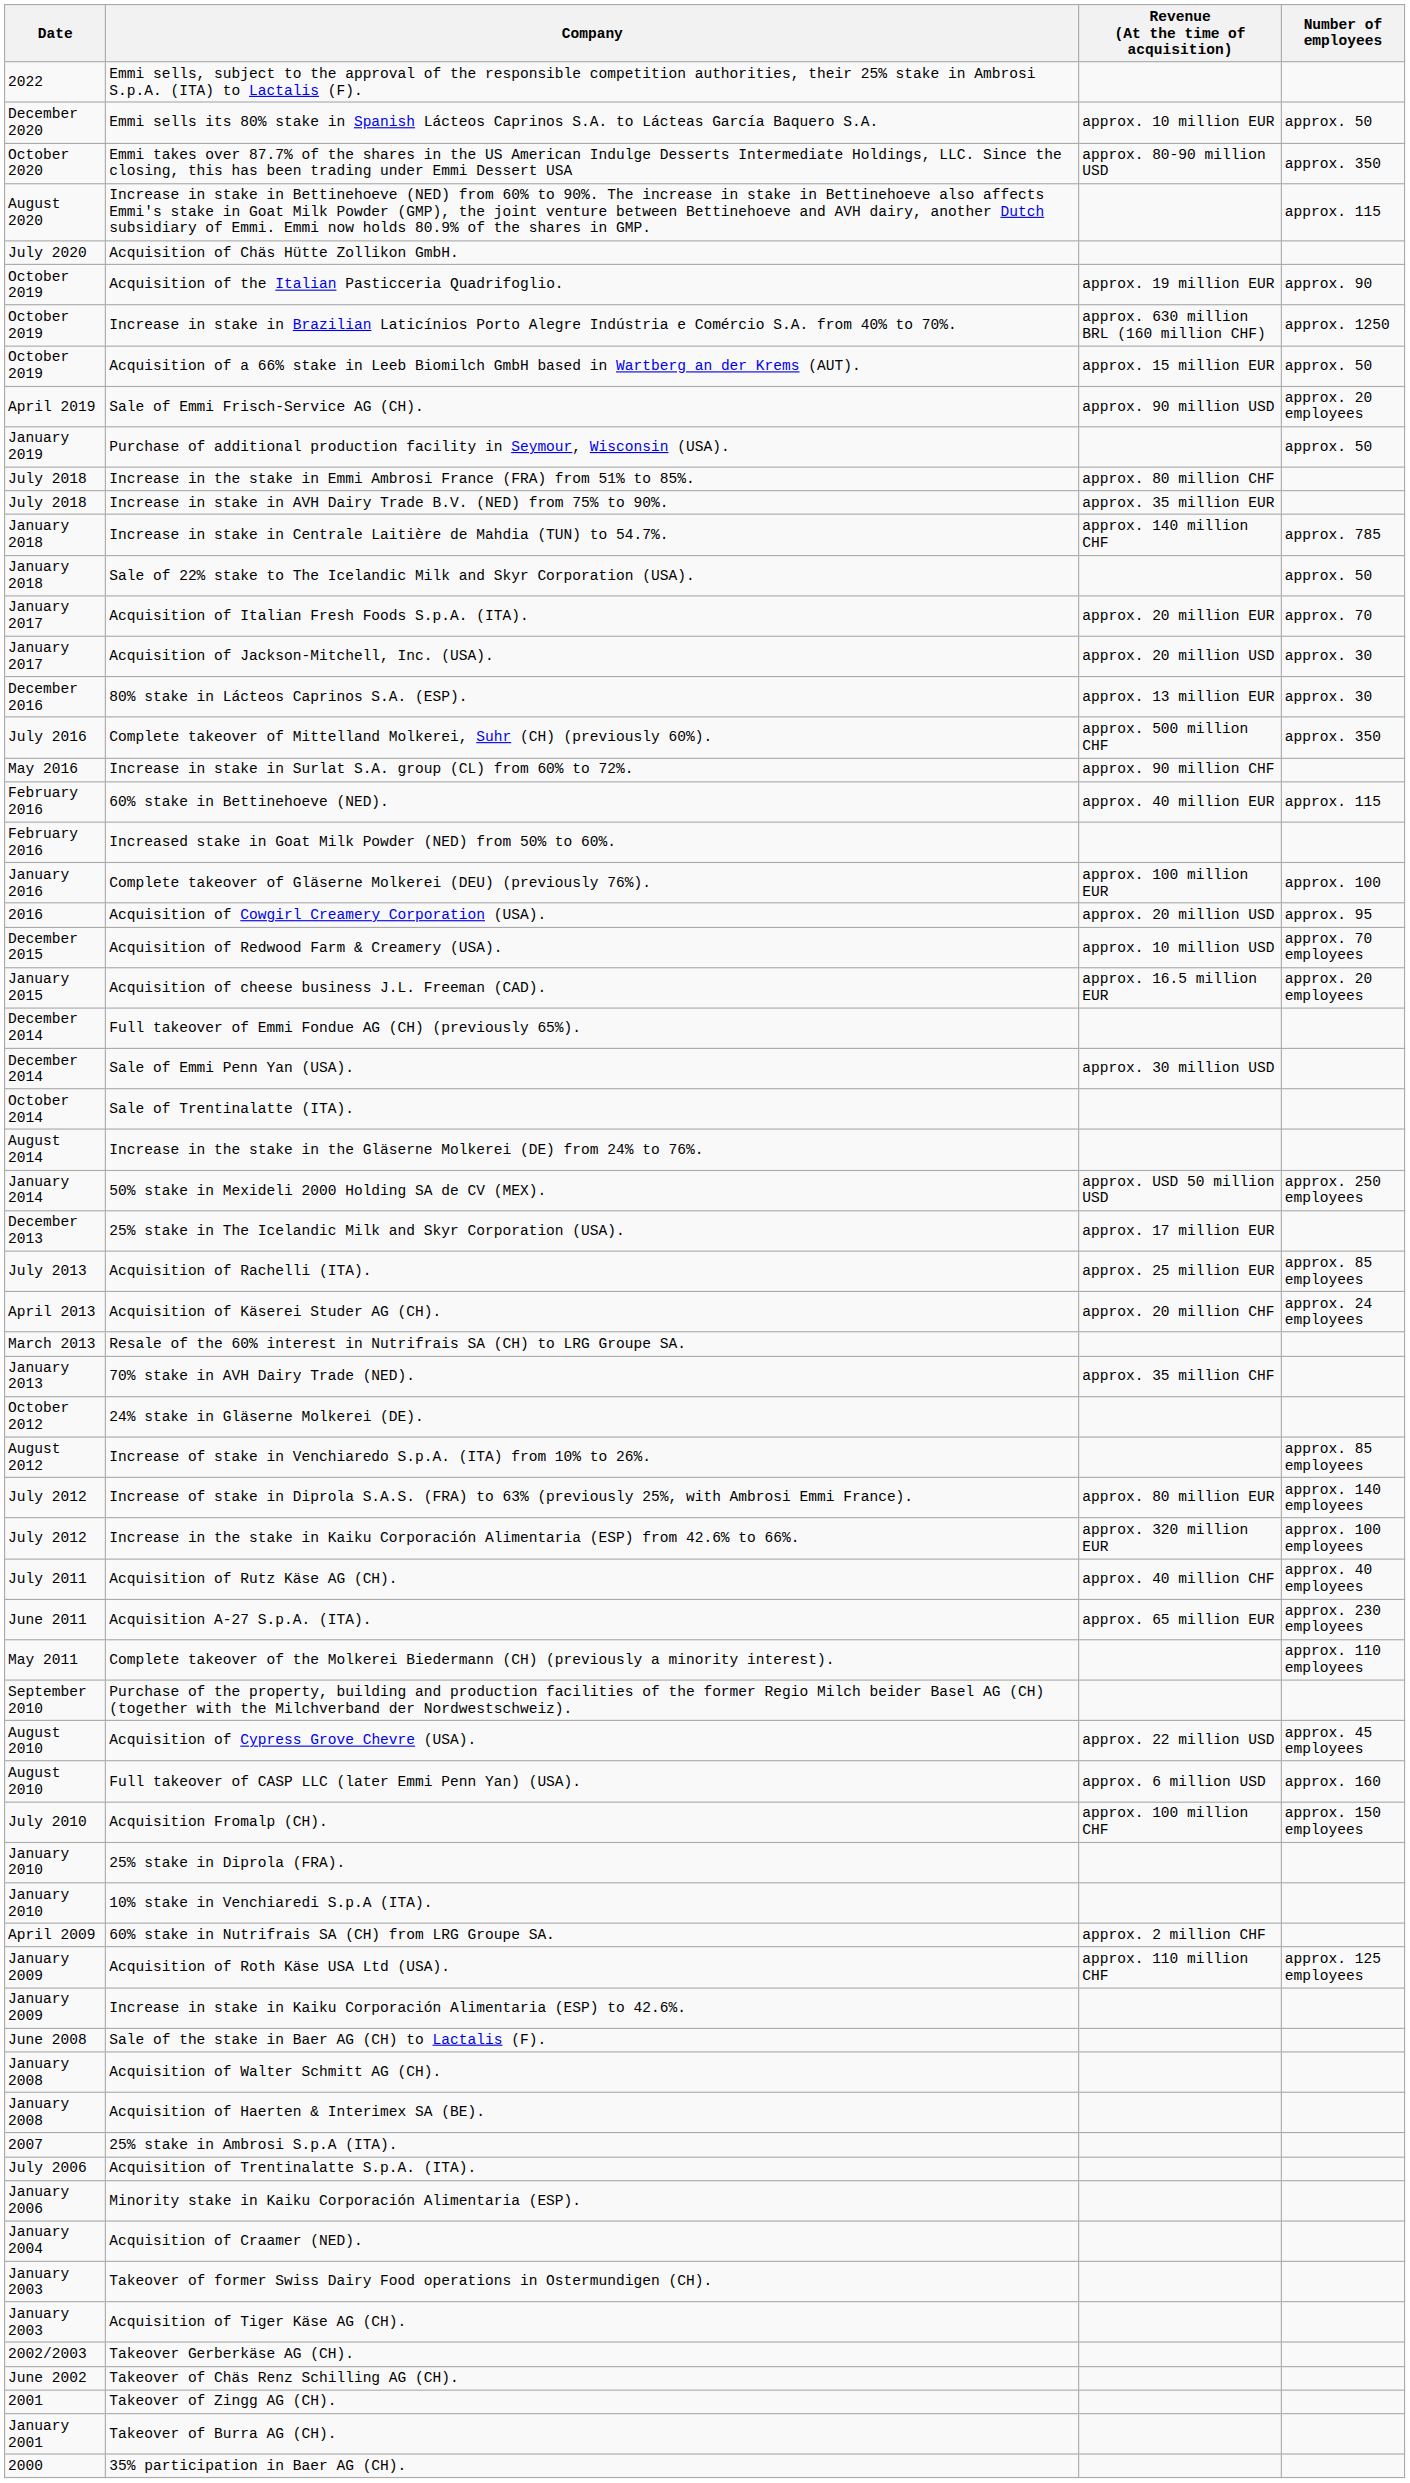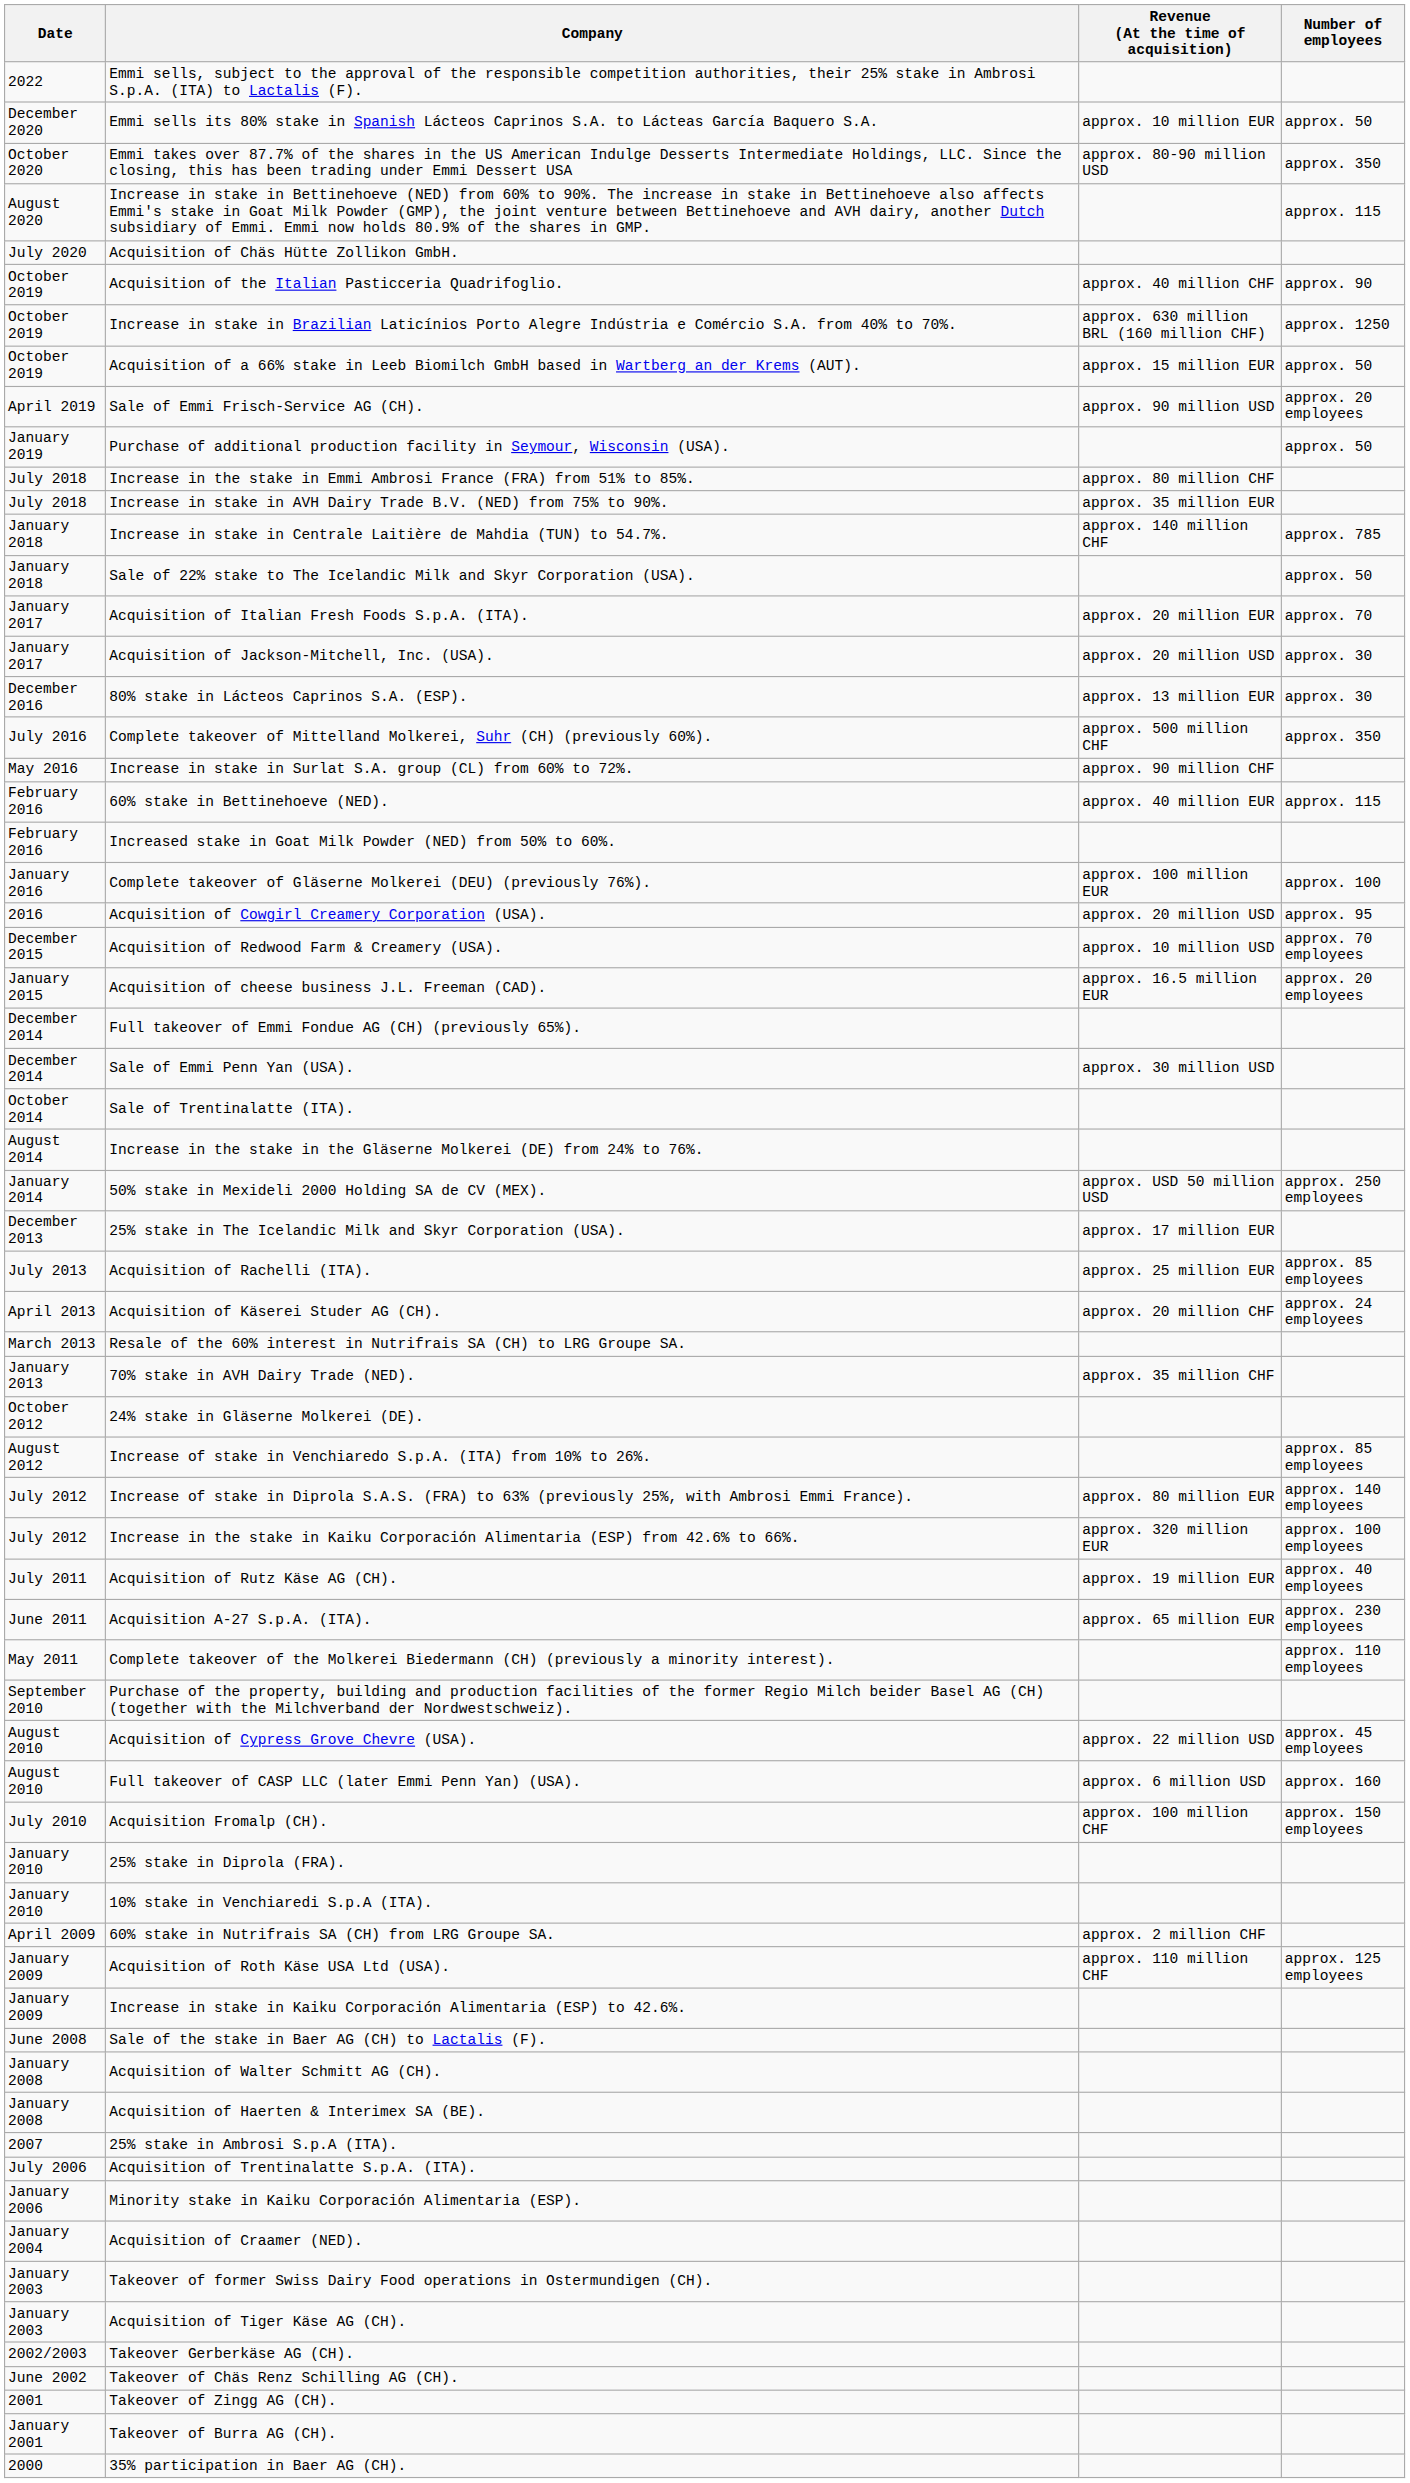Acquisition of the Italian Pasticceria Quadrifoglio. | Revenue (At the time of acquisition): approx. 19 million EUR -> approx. 40 million CHF
Acquisition of Rutz Käse AG (CH). | Revenue (At the time of acquisition): approx. 40 million CHF -> approx. 19 million EUR
